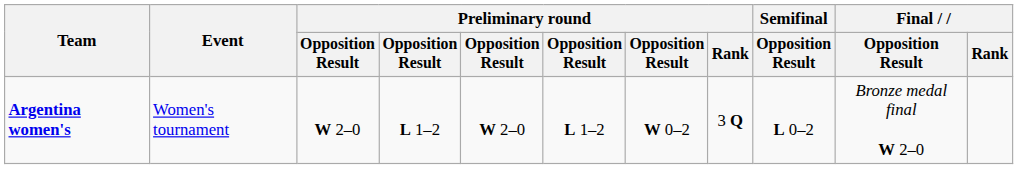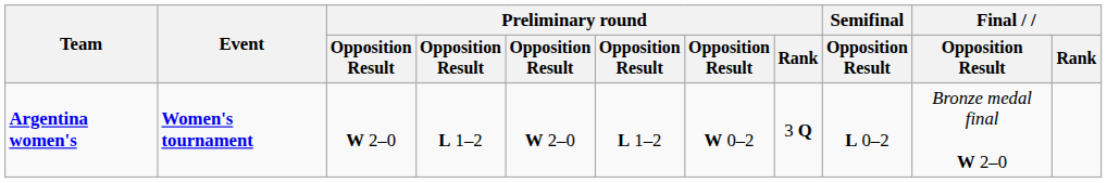Argentina women's | Event: normal -> bold
